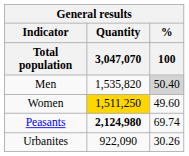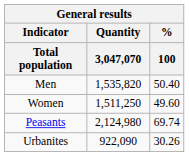Men | % / 100: lightgrey background -> no background
Women | Quantity / 3,047,070: gold background -> no background
Peasants | Quantity / 3,047,070: bold -> normal
